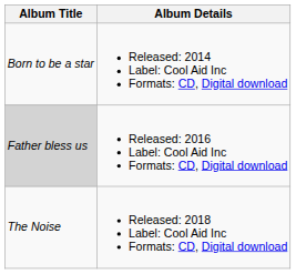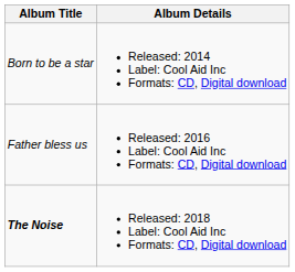Father bless us | Album Title: lightgrey background -> no background
The Noise | Album Title: normal -> bold
